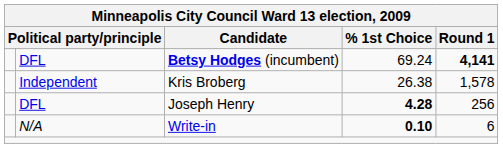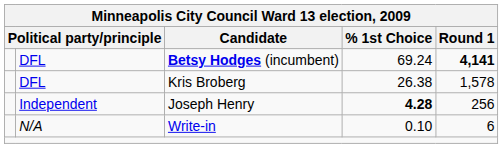Kris Broberg | column 2: Independent -> DFL
Joseph Henry | column 2: DFL -> Independent
Write-in | % 1st Choice: bold -> normal
